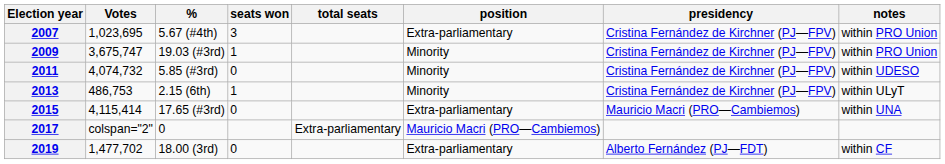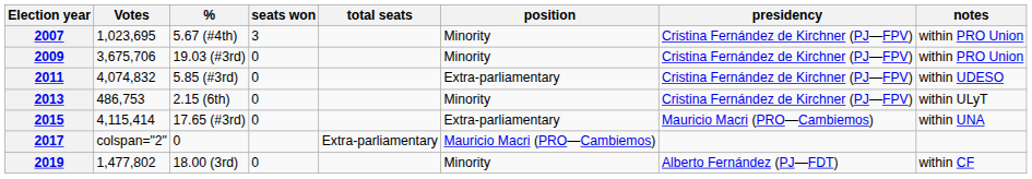2007 | position: Extra-parliamentary -> Minority
2009 | Votes: 3,675,747 -> 3,675,706
2009 | seats won: 1 -> 0
2011 | Votes: 4,074,732 -> 4,074,832
2011 | position: Minority -> Extra-parliamentary
2013 | seats won: 1 -> 0
2019 | Votes: 1,477,702 -> 1,477,802
2019 | position: Extra-parliamentary -> Minority
